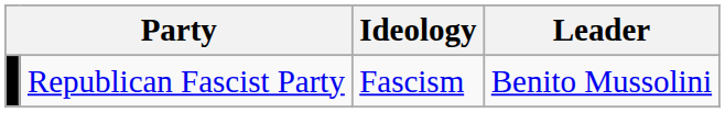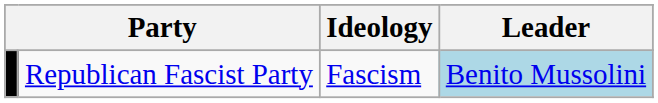Republican Fascist Party | Leader: no background -> lightblue background
